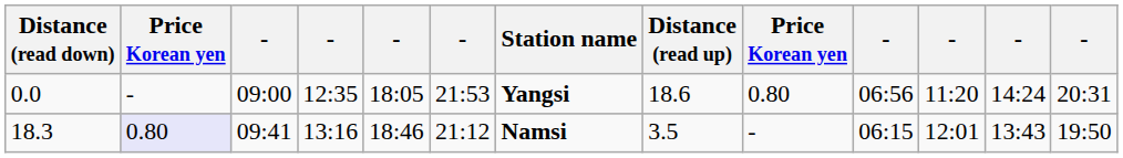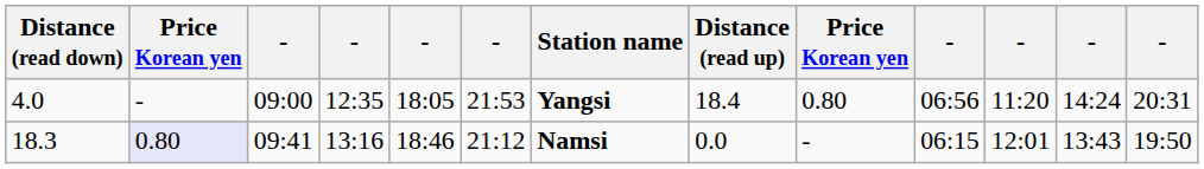row 2 | Distance (read down): 0.0 -> 4.0
row 2 | Distance (read up): 18.6 -> 18.4
row 3 | Distance (read up): 3.5 -> 0.0
